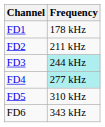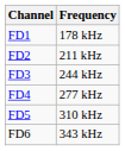FD3 | Frequency: paleturquoise background -> no background
FD4 | Frequency: paleturquoise background -> no background
